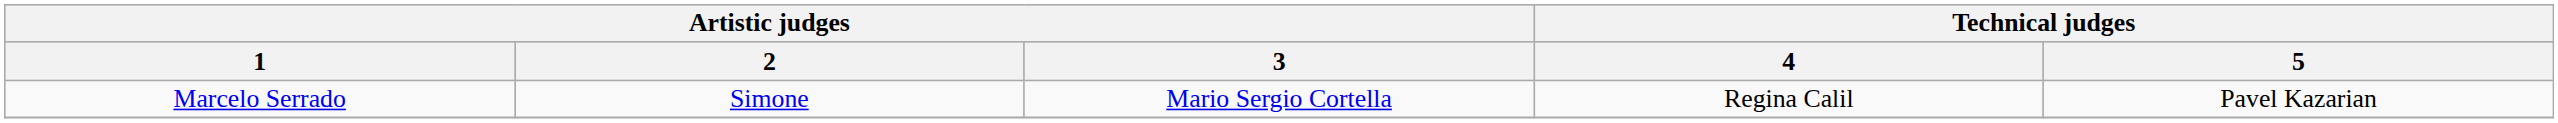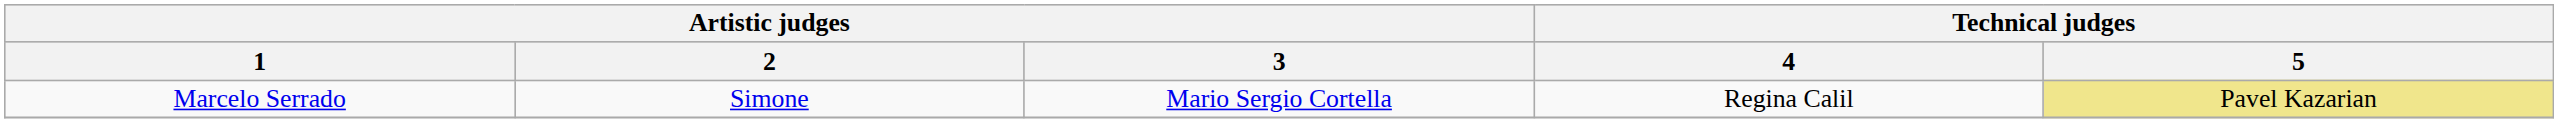Marcelo Serrado | Technical judges / 5: no background -> khaki background
